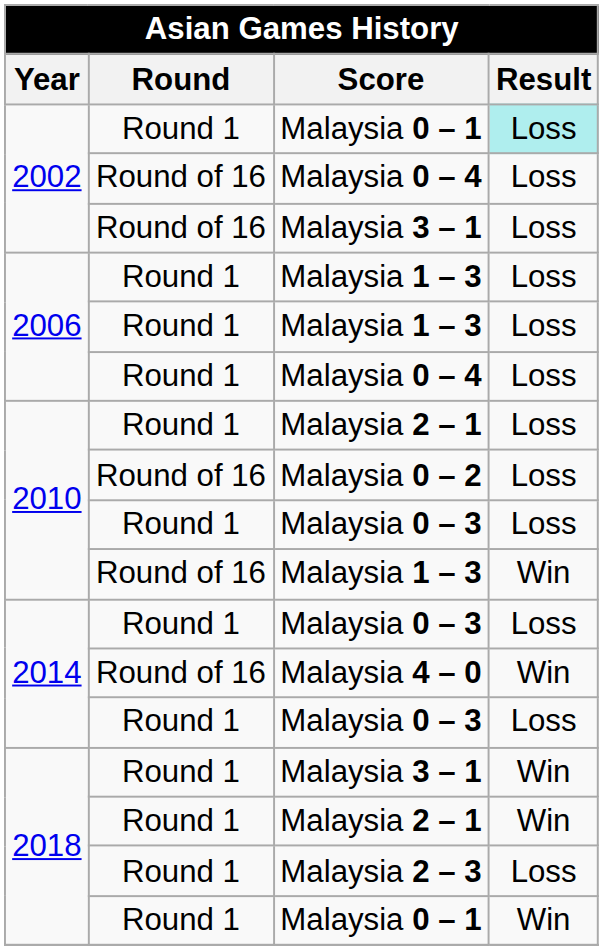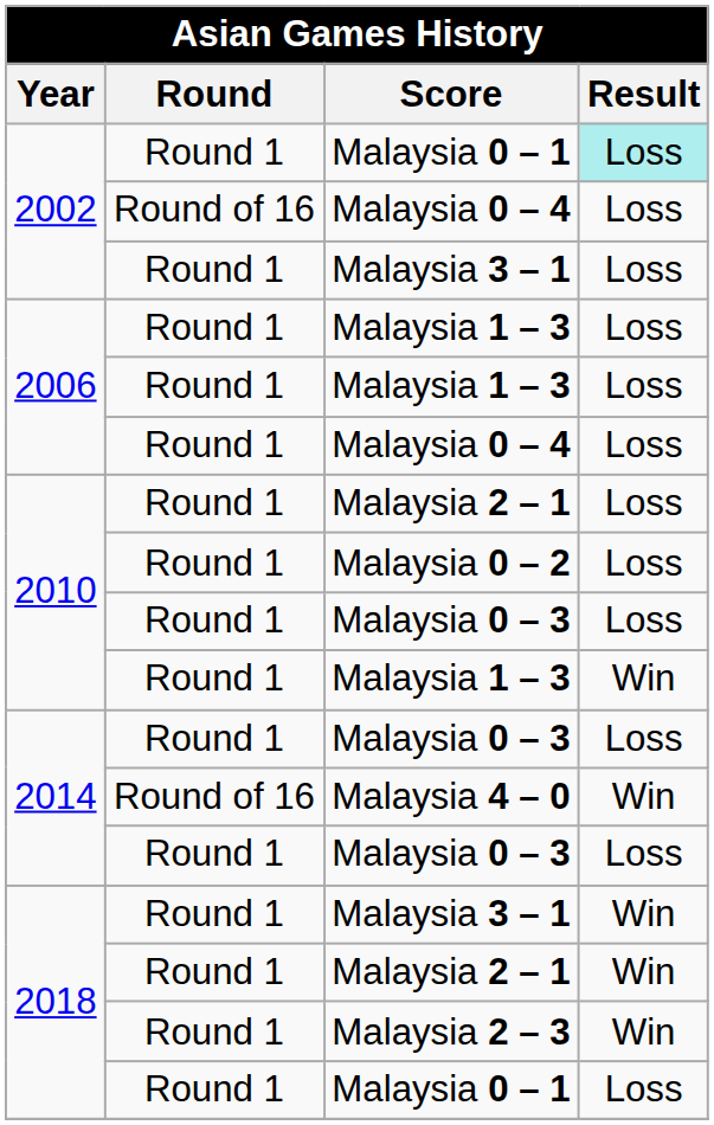2002 / Malaysia 3 – 1 | Round: Round of 16 -> Round 1
Malaysia 0 – 2 | Round: Round of 16 -> Round 1
2010 / Malaysia 1 – 3 | Round: Round of 16 -> Round 1
Malaysia 2 – 3 | Result: Loss -> Win
2018 / Malaysia 0 – 1 | Result: Win -> Loss
